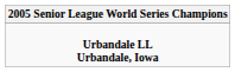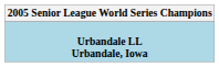row 2 | column 1: no background -> lightblue background
